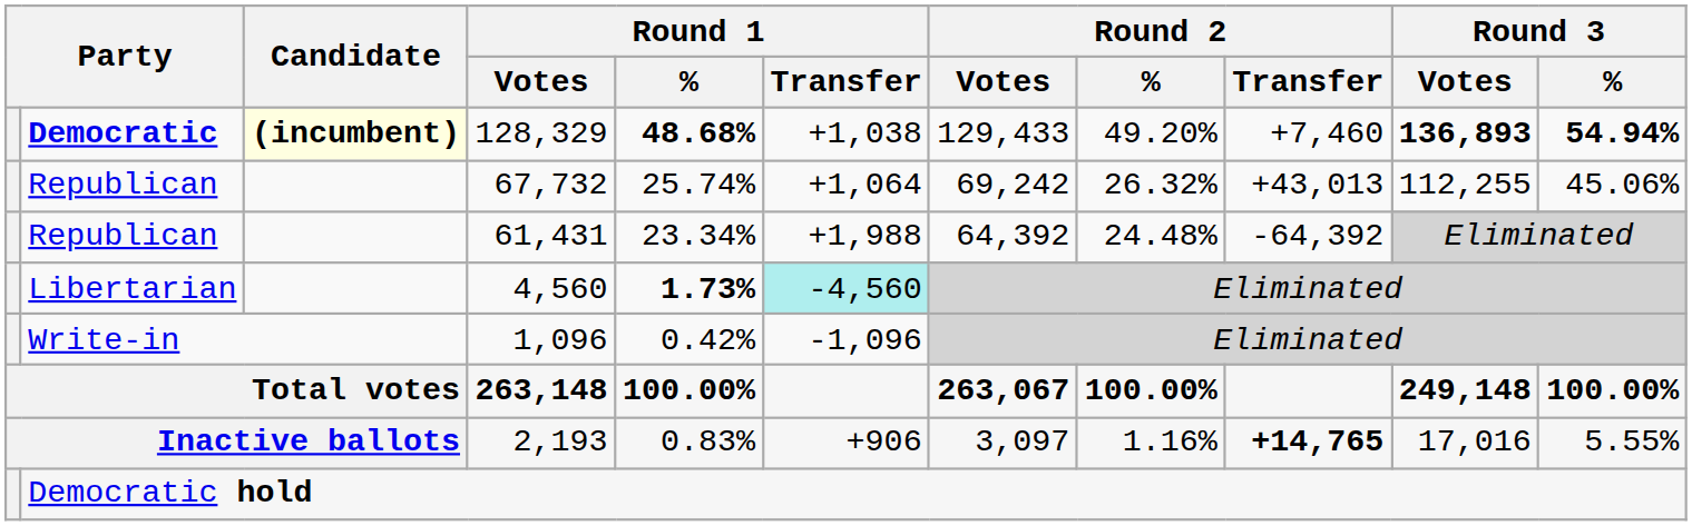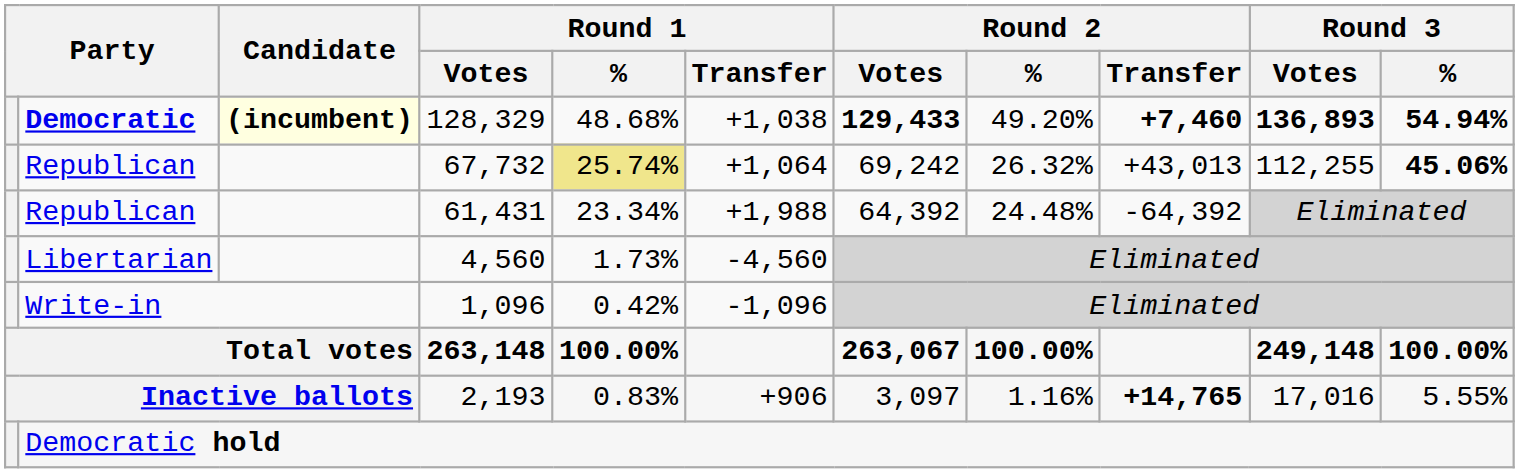128,329 | Round 1 / %: bold -> normal
128,329 | Round 2 / Votes: normal -> bold
128,329 | Round 2 / Transfer: normal -> bold
67,732 | Round 1 / %: no background -> khaki background
67,732 | Round 3 / %: normal -> bold
4,560 | Round 1 / %: bold -> normal
4,560 | Round 1 / Transfer: paleturquoise background -> no background
